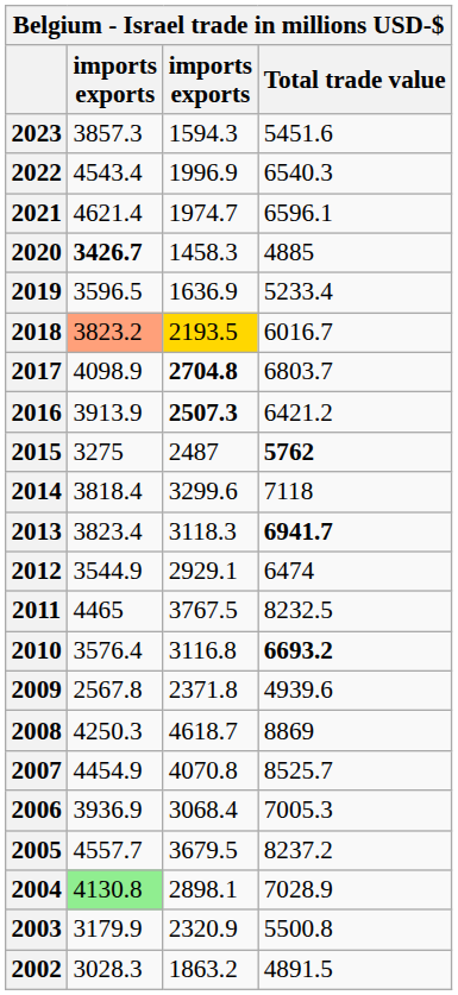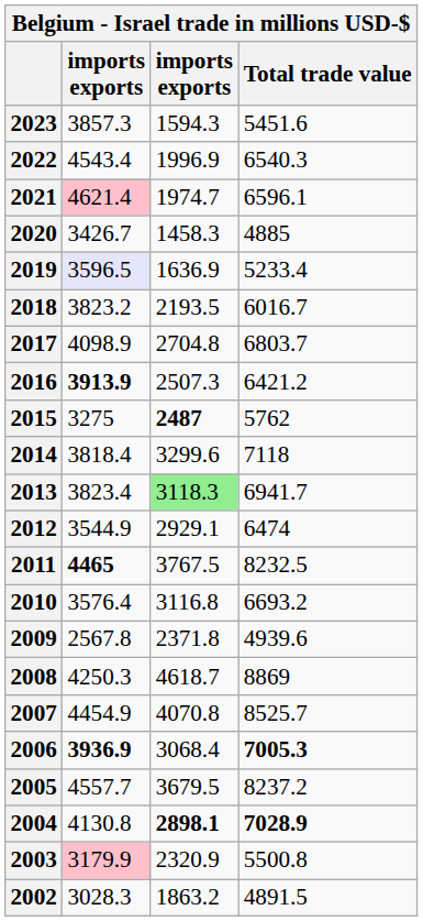2021 | column 2: no background -> pink background
2020 | column 2: bold -> normal
2019 | column 2: no background -> lavender background
2018 | column 2: lightsalmon background -> no background
2018 | column 3: gold background -> no background
2017 | column 3: bold -> normal
2016 | column 2: normal -> bold
2016 | column 3: bold -> normal
2015 | column 3: normal -> bold
2015 | Total trade value: bold -> normal
2013 | column 3: no background -> lightgreen background
2013 | Total trade value: bold -> normal
2011 | column 2: normal -> bold
2010 | Total trade value: bold -> normal
2006 | column 2: normal -> bold
2006 | Total trade value: normal -> bold
2004 | column 2: lightgreen background -> no background
2004 | column 3: normal -> bold
2004 | Total trade value: normal -> bold
2003 | column 2: no background -> pink background
